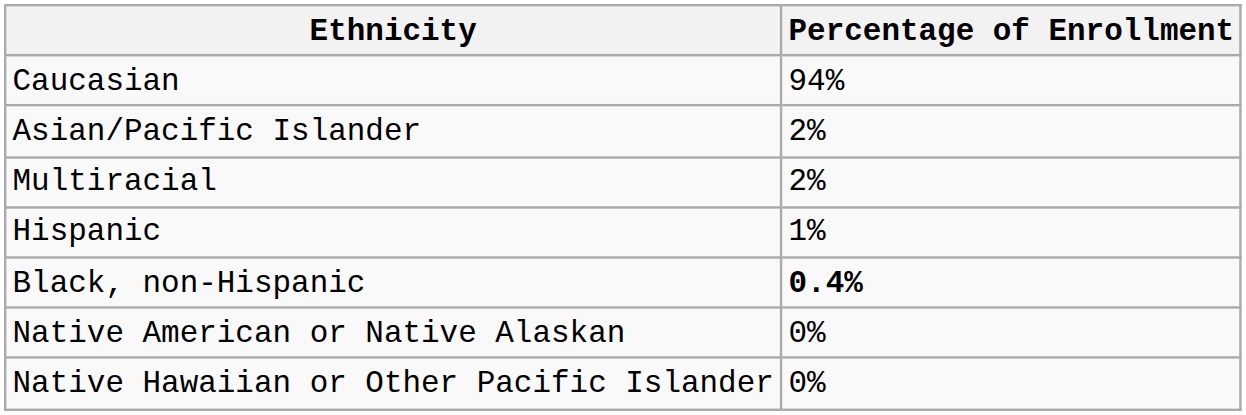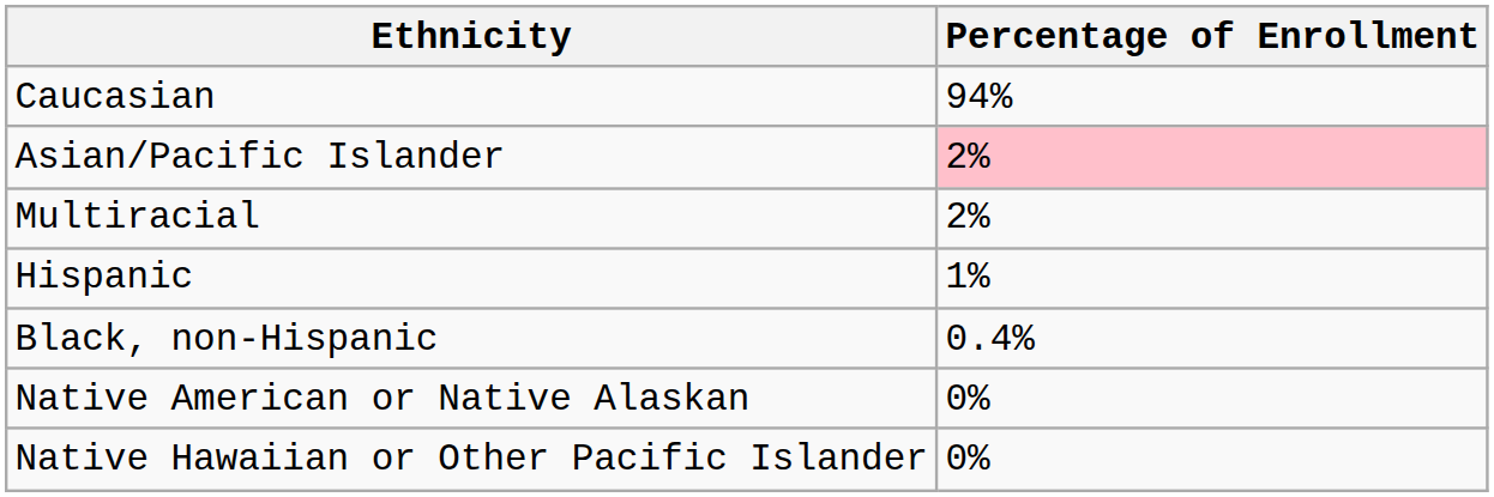Asian/Pacific Islander | Percentage of Enrollment: no background -> pink background
Black, non-Hispanic | Percentage of Enrollment: bold -> normal
